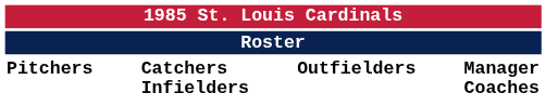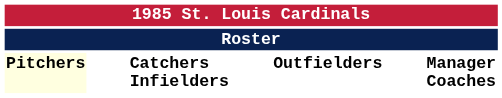Pitchers | column 1: no background -> lightyellow background
